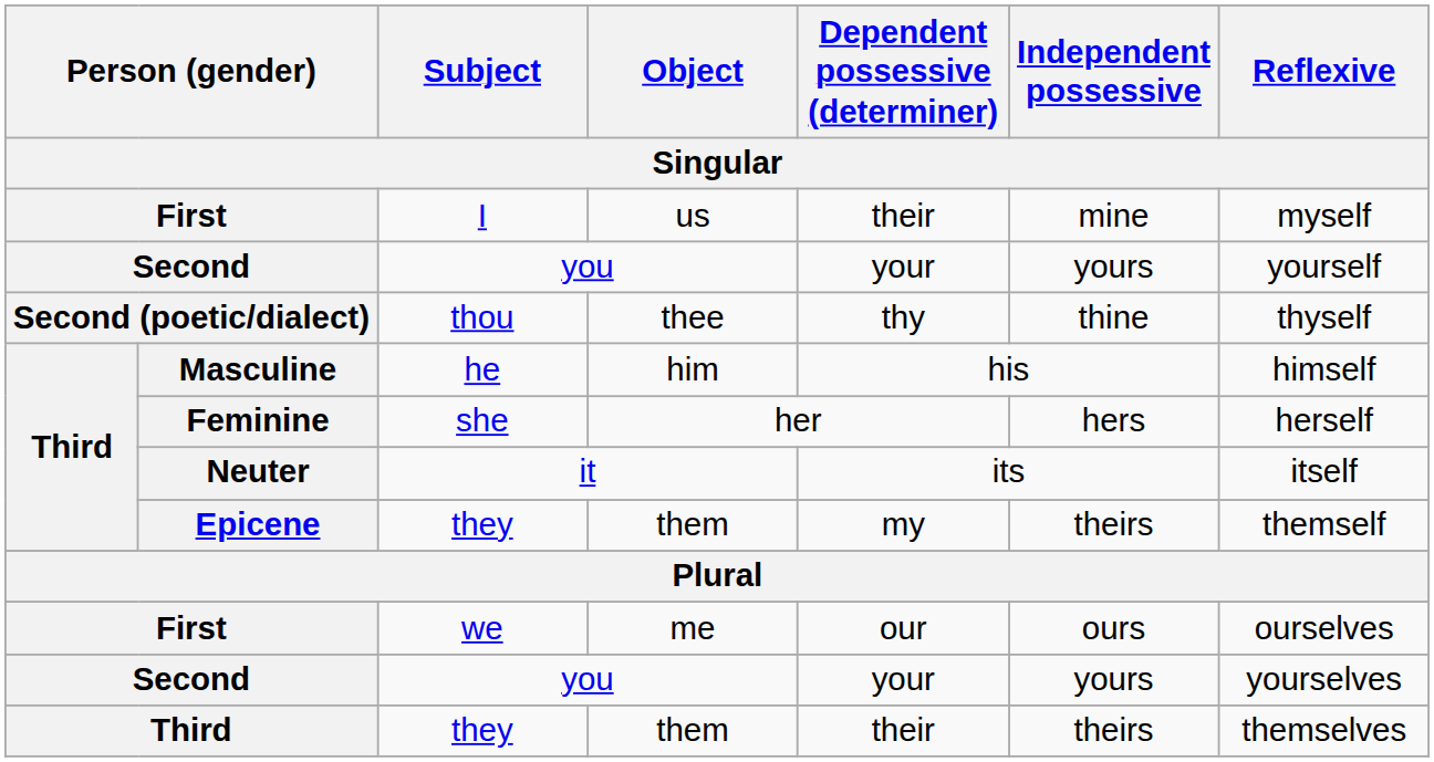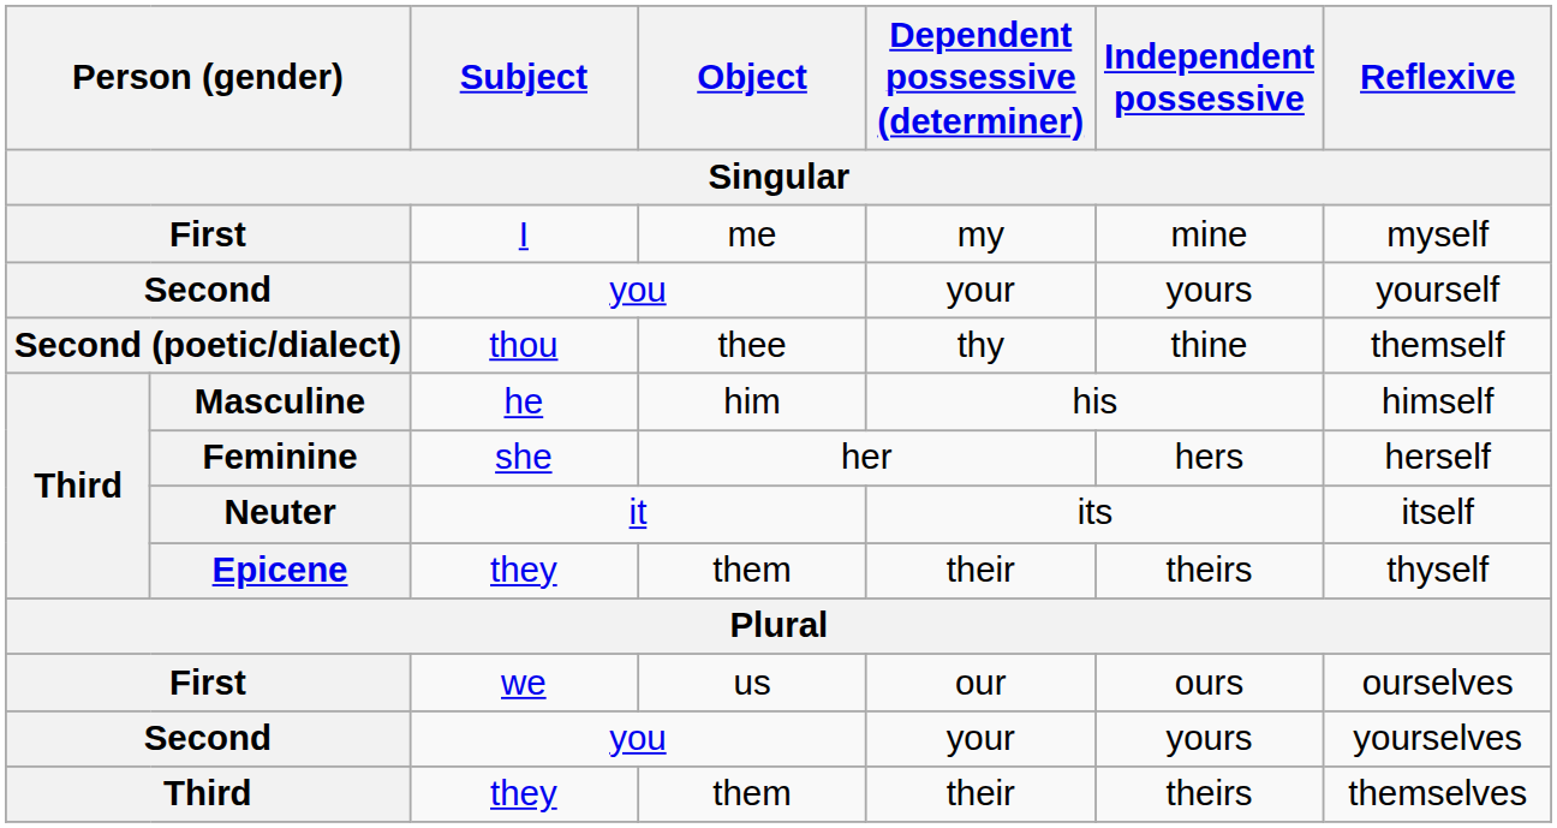First / I | Object: us -> me
First / I | Dependent possessive (determiner): their -> my
Second (poetic/dialect) | Reflexive: thyself -> themself
Epicene | Dependent possessive (determiner): my -> their
Epicene | Reflexive: themself -> thyself
First / we | Object: me -> us
